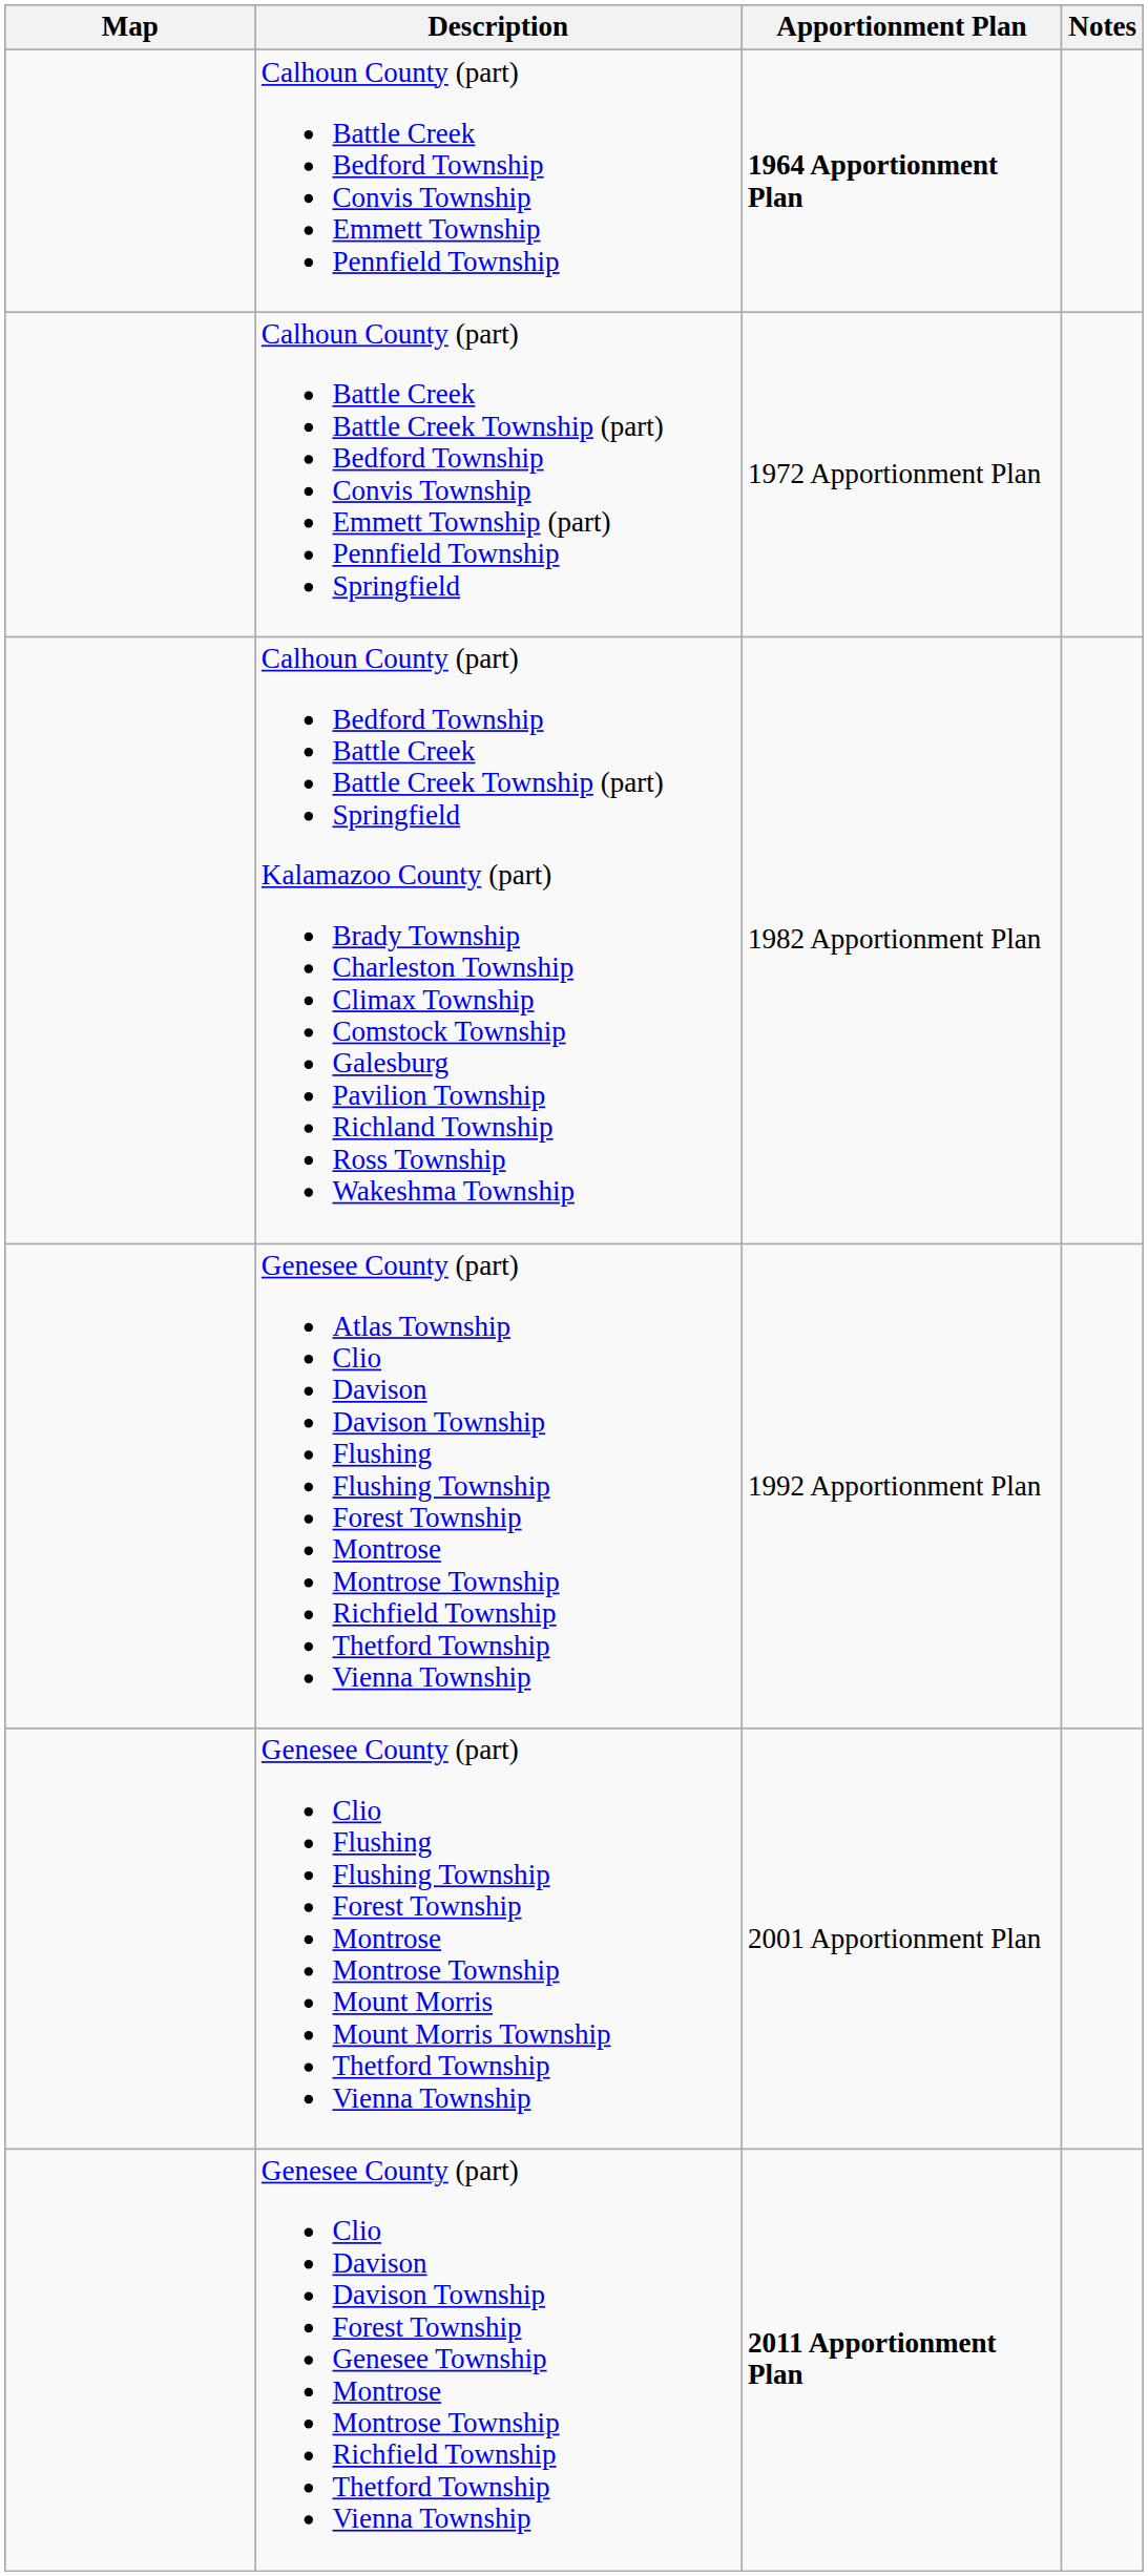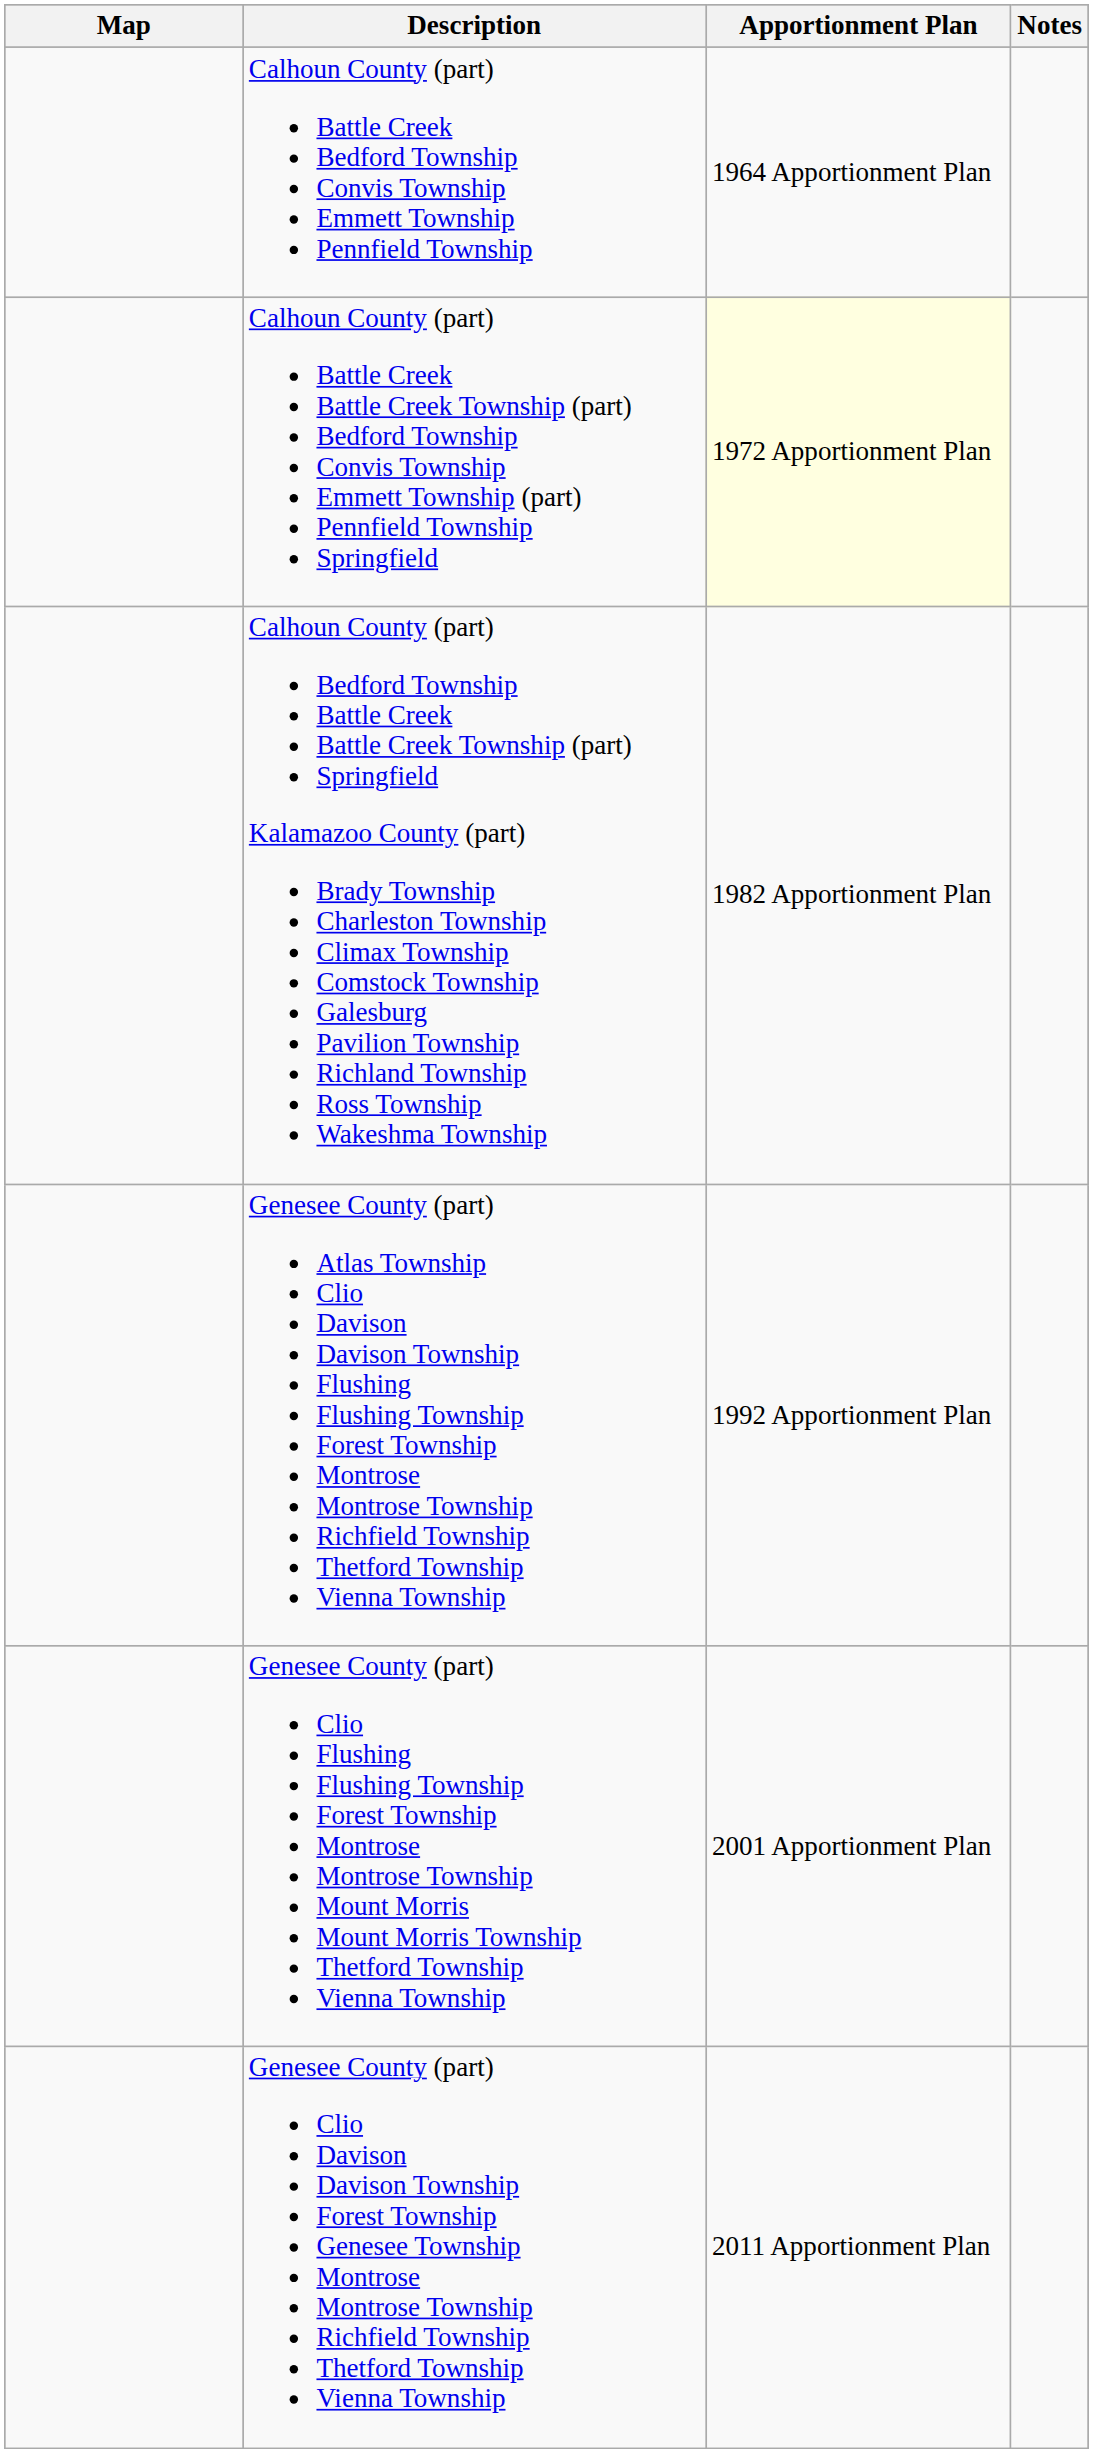row 2 | Apportionment Plan: bold -> normal
row 3 | Apportionment Plan: no background -> lightyellow background
row 7 | Apportionment Plan: bold -> normal
